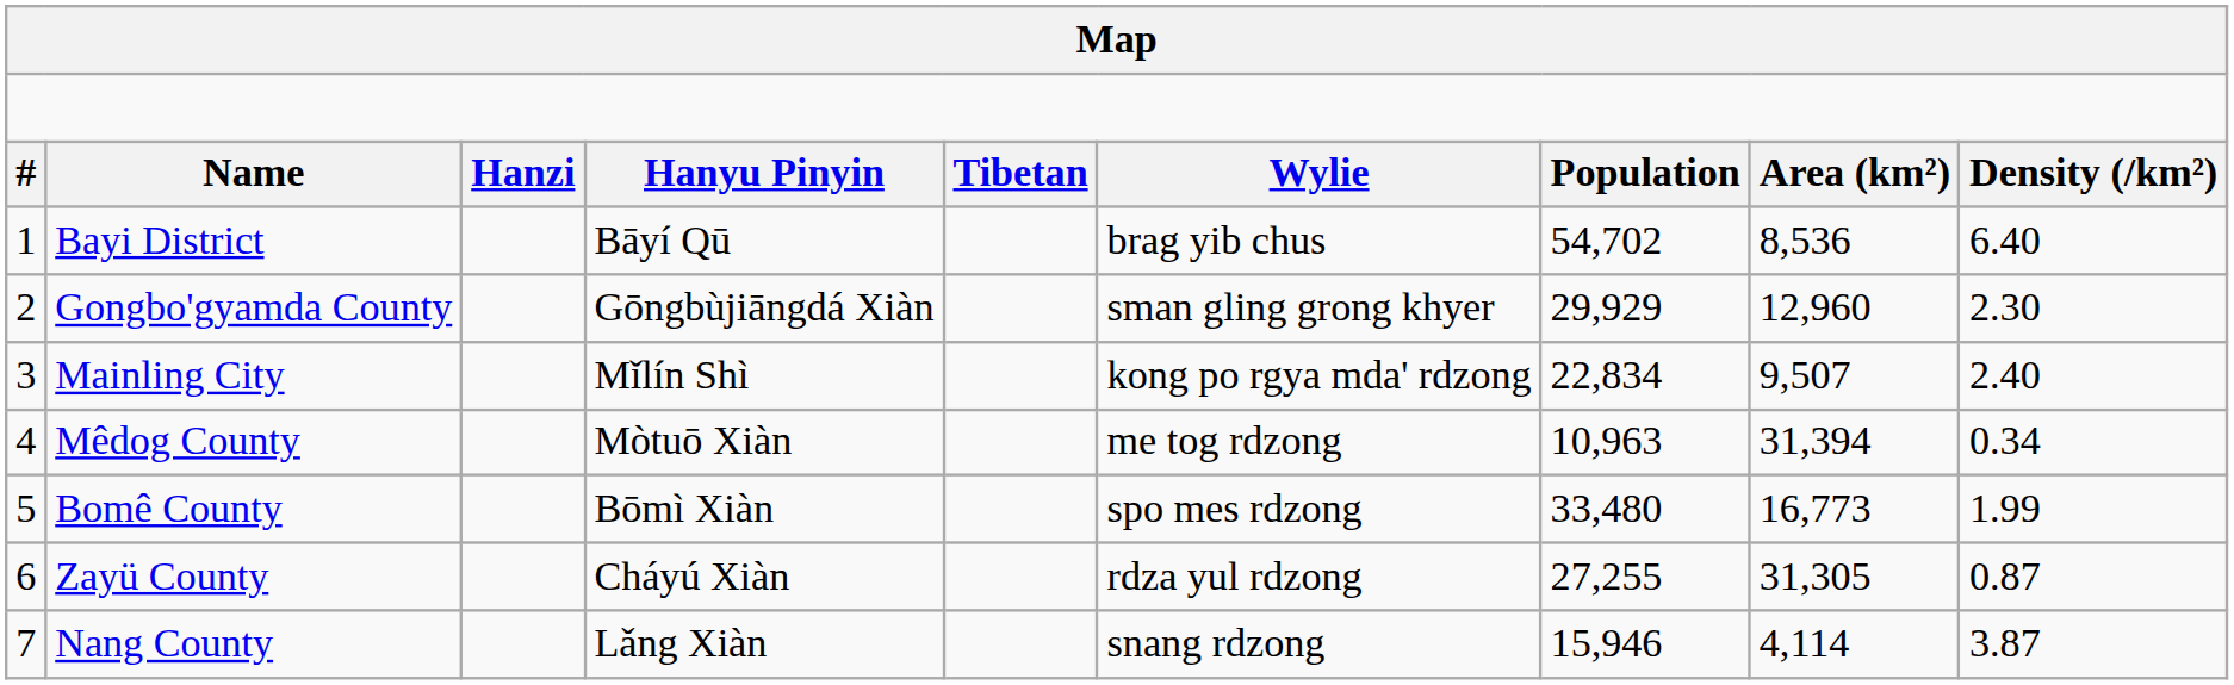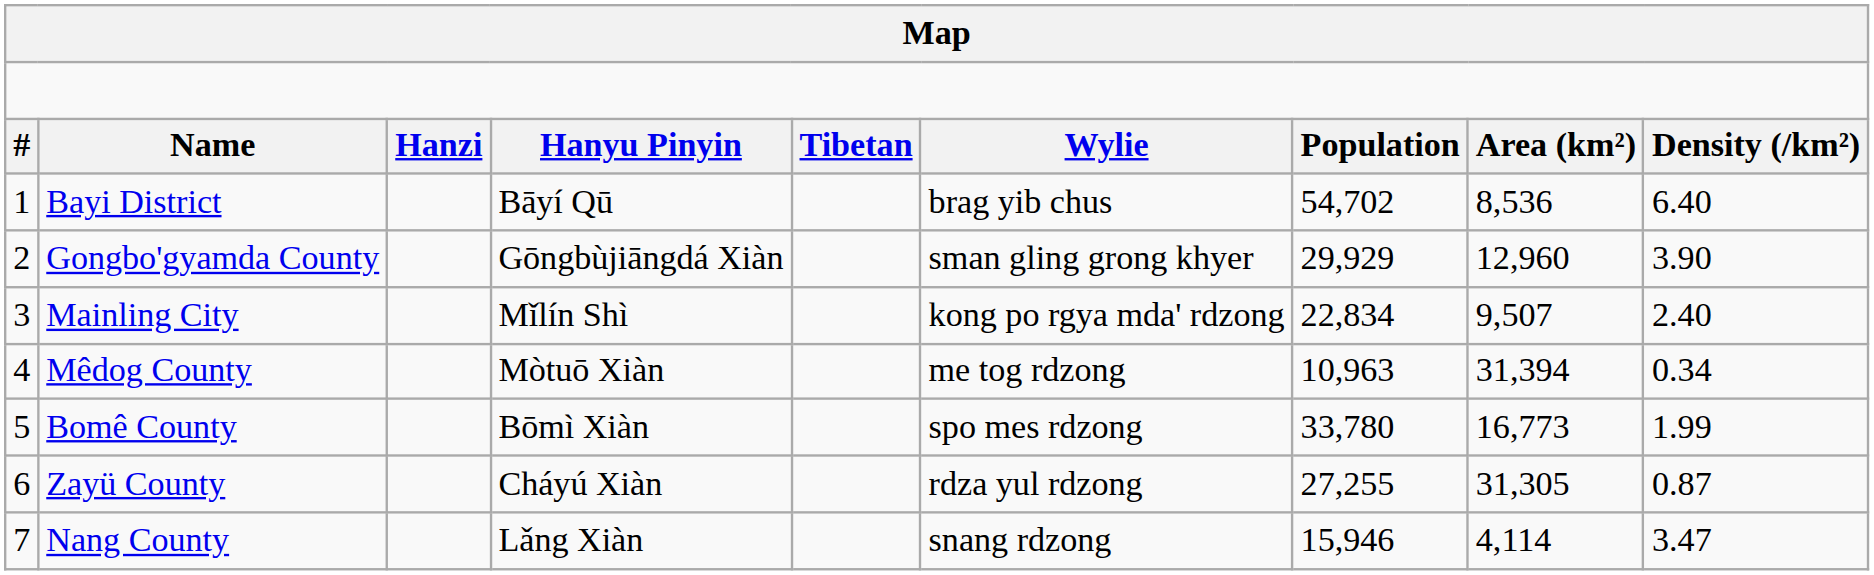Gongbo'gyamda County | column 9: 2.30 -> 3.90
Bomê County | column 7: 33,480 -> 33,780
Nang County | column 9: 3.87 -> 3.47
